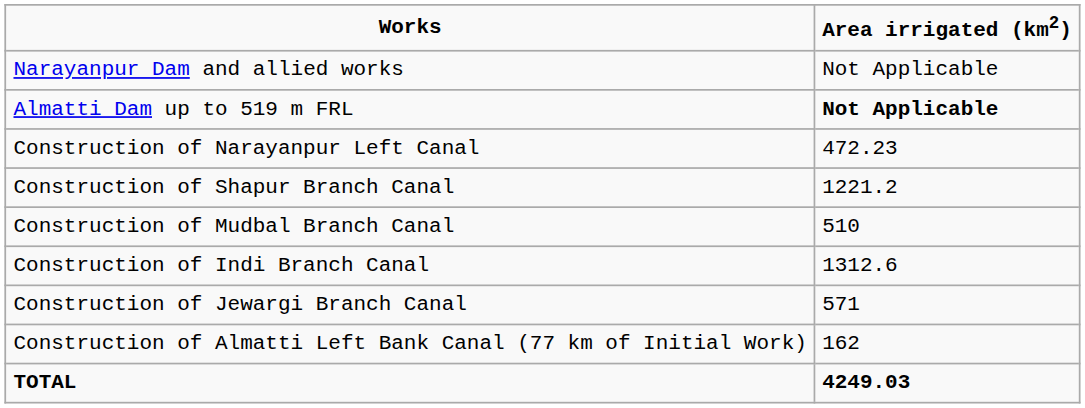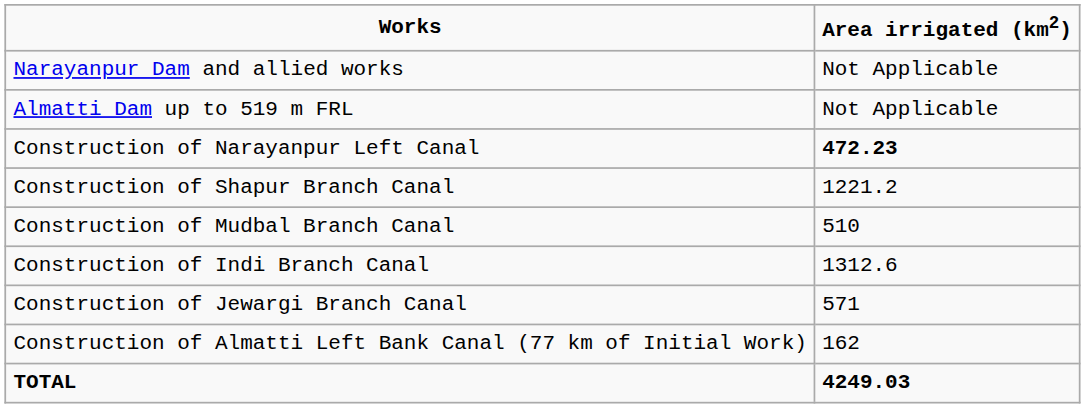Almatti Dam up to 519 m FRL | Area irrigated (km2): bold -> normal
Construction of Narayanpur Left Canal | Area irrigated (km2): normal -> bold
